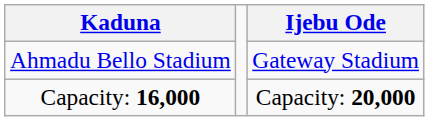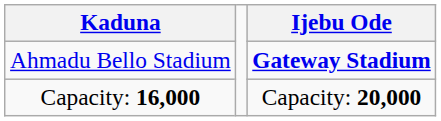Ahmadu Bello Stadium | Ijebu Ode: normal -> bold
